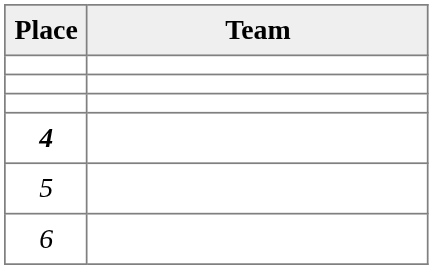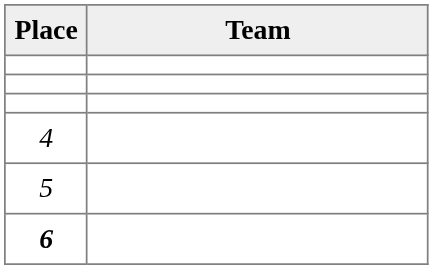row 5 | Place: bold -> normal
row 7 | Place: normal -> bold
